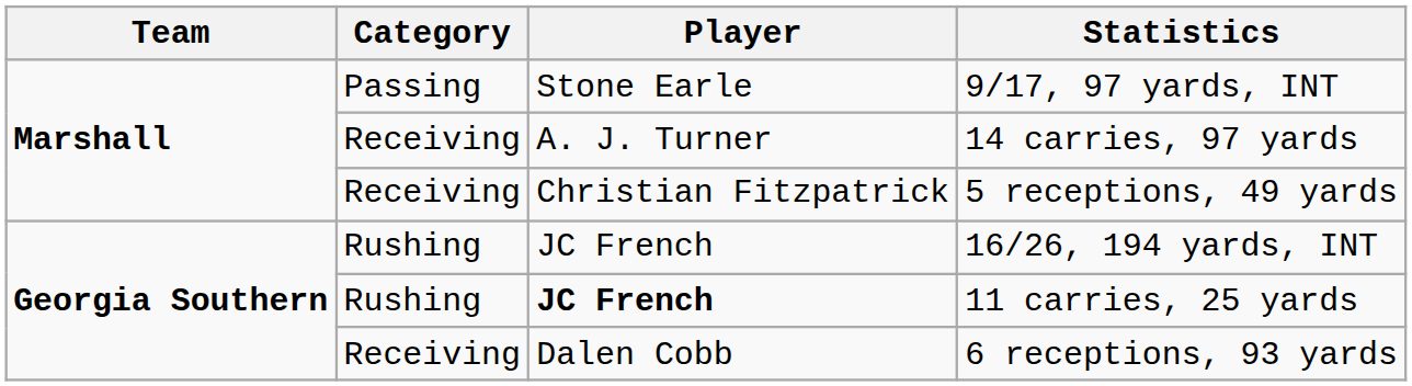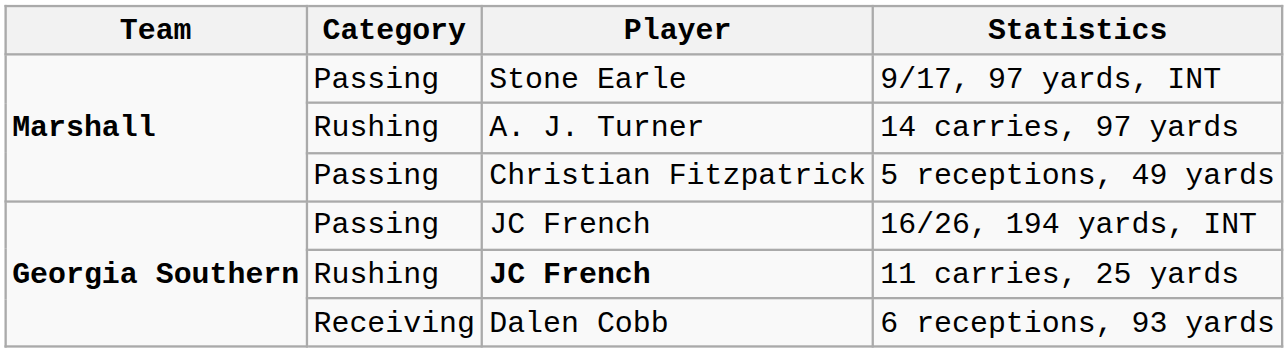14 carries, 97 yards | Category: Receiving -> Rushing
5 receptions, 49 yards | Category: Receiving -> Passing
16/26, 194 yards, INT | Category: Rushing -> Passing
